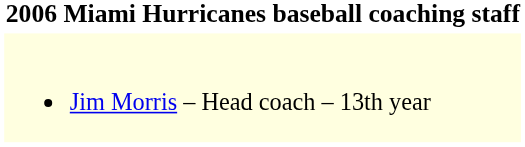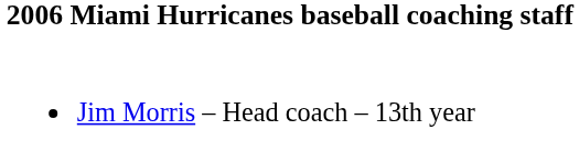Jim Morris – Head coach – 13th year | column 1: lightyellow background -> no background
